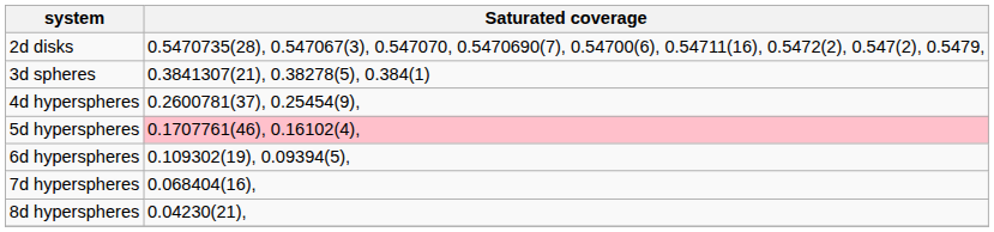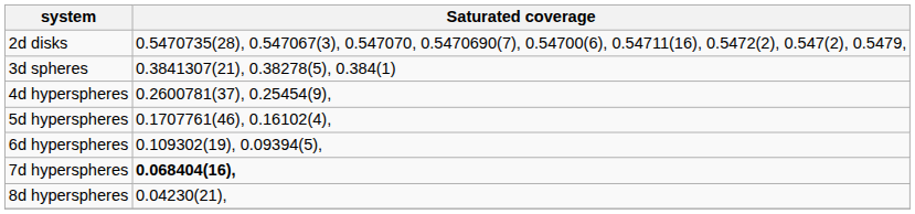5d hyperspheres | Saturated coverage: pink background -> no background
7d hyperspheres | Saturated coverage: normal -> bold
